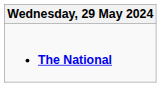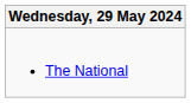row 2 | column 1: bold -> normal
